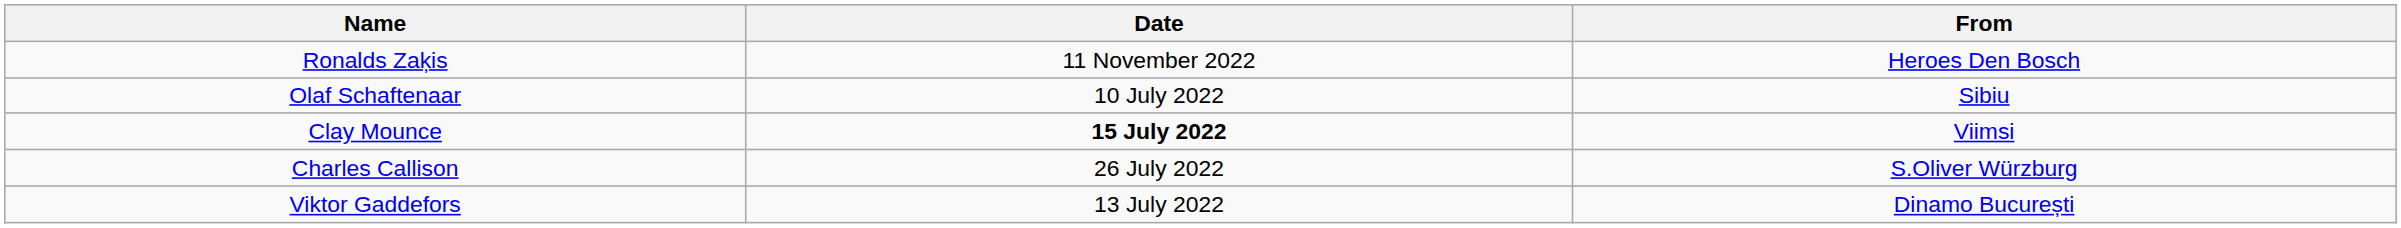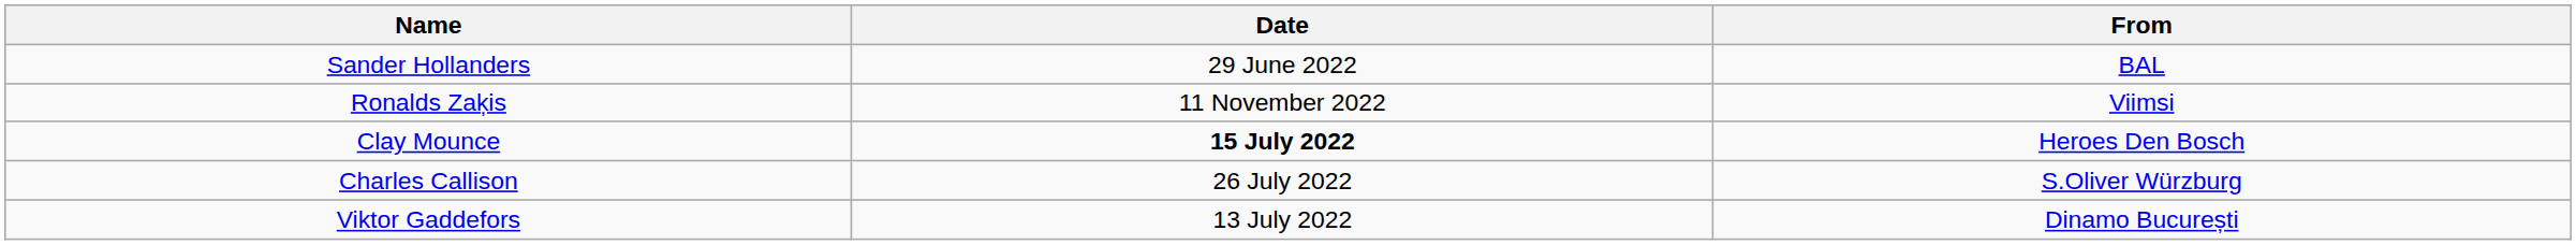+ row: Sander Hollanders | 29 June 2022 | BAL
Ronalds Zaķis | From: Heroes Den Bosch -> Viimsi
- row: Olaf Schaftenaar | 10 July 2022 | Sibiu
Clay Mounce | From: Viimsi -> Heroes Den Bosch
